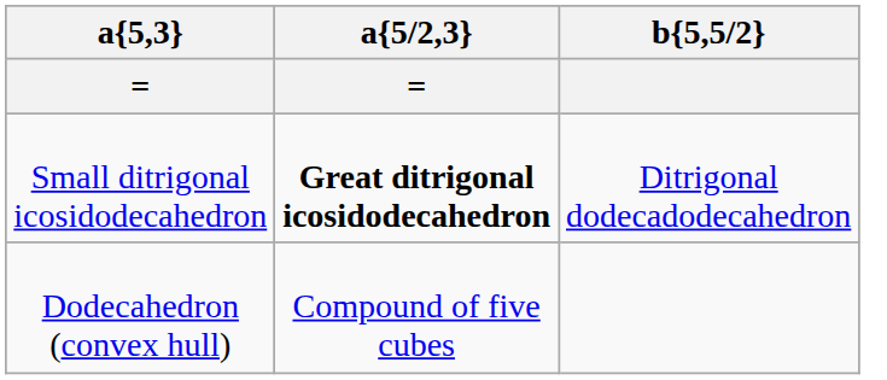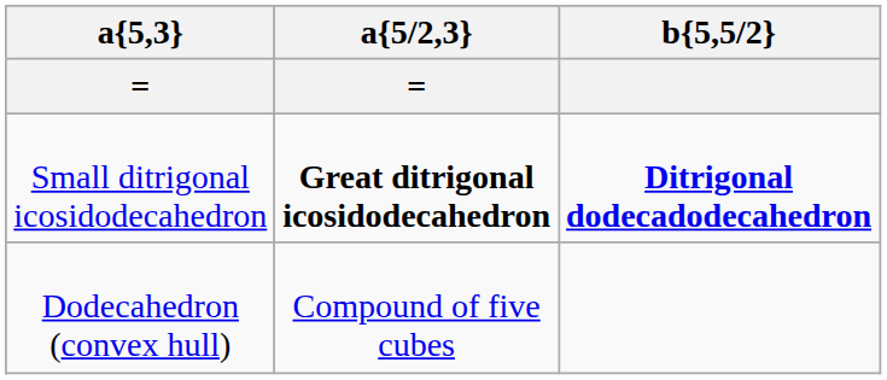Small ditrigonal icosidodecahedron | b{5,5/2}: normal -> bold
